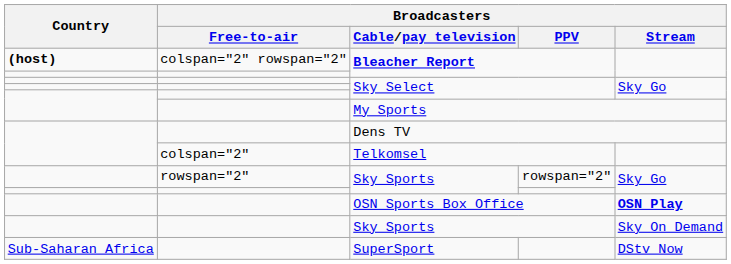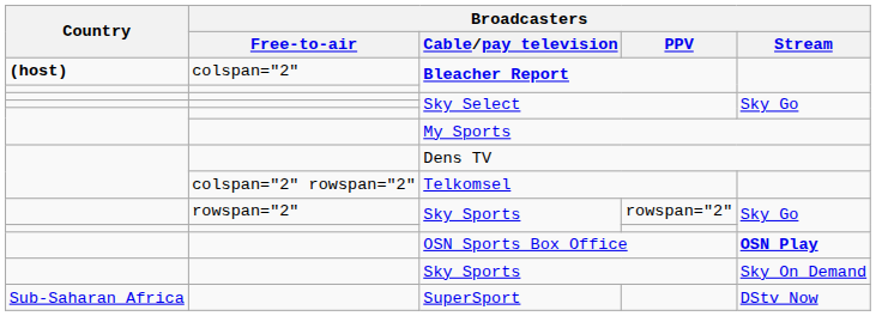(host) / Bleacher Report | Broadcasters / Free-to-air: colspan="2" rowspan="2" -> colspan="2"
Telkomsel | Broadcasters / Free-to-air: colspan="2" -> colspan="2" rowspan="2"
